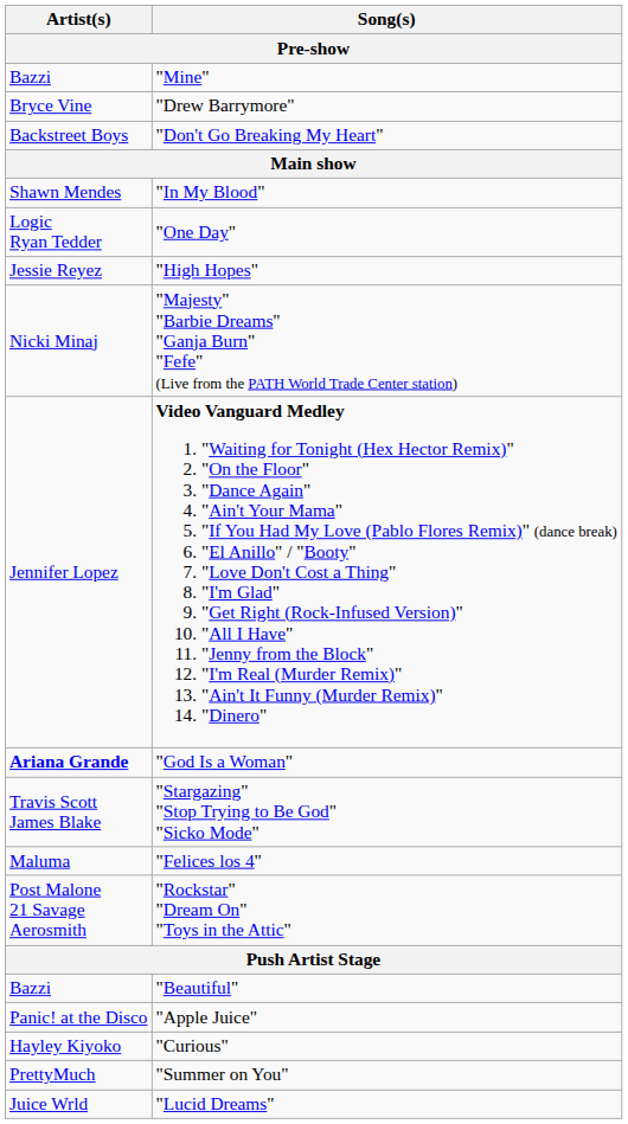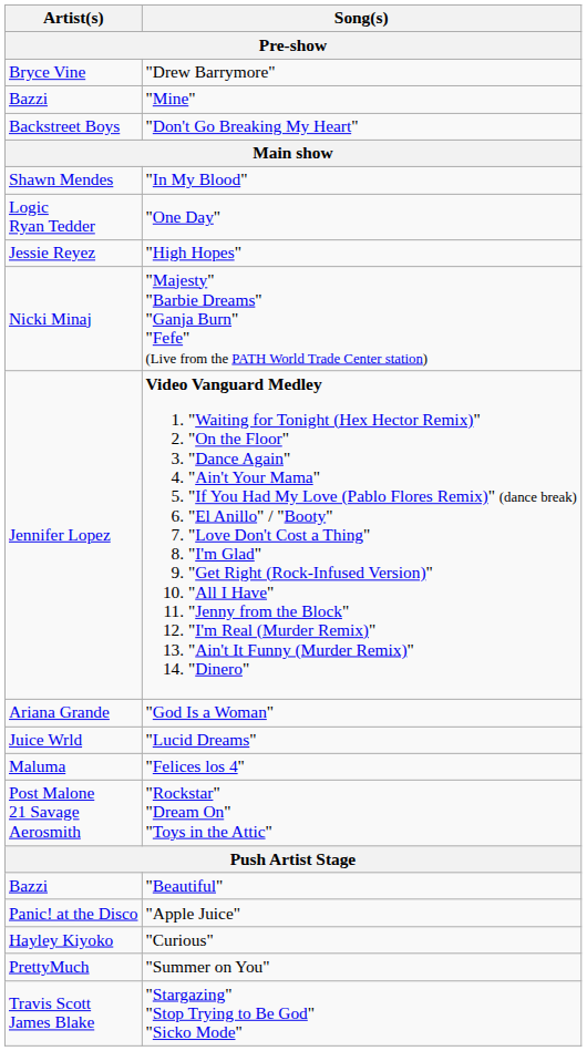rows swapped: "Mine" <-> "Drew Barrymore"
"God Is a Woman" | Artist(s): bold -> normal
rows swapped: "Stargazing" "Stop Trying to Be God" "Sicko Mode" <-> "Lucid Dreams"
